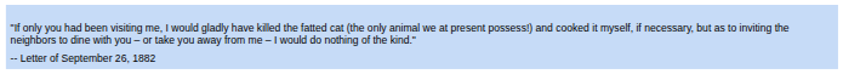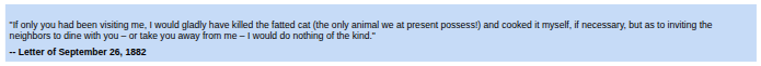row 2 | column 1: normal -> bold
